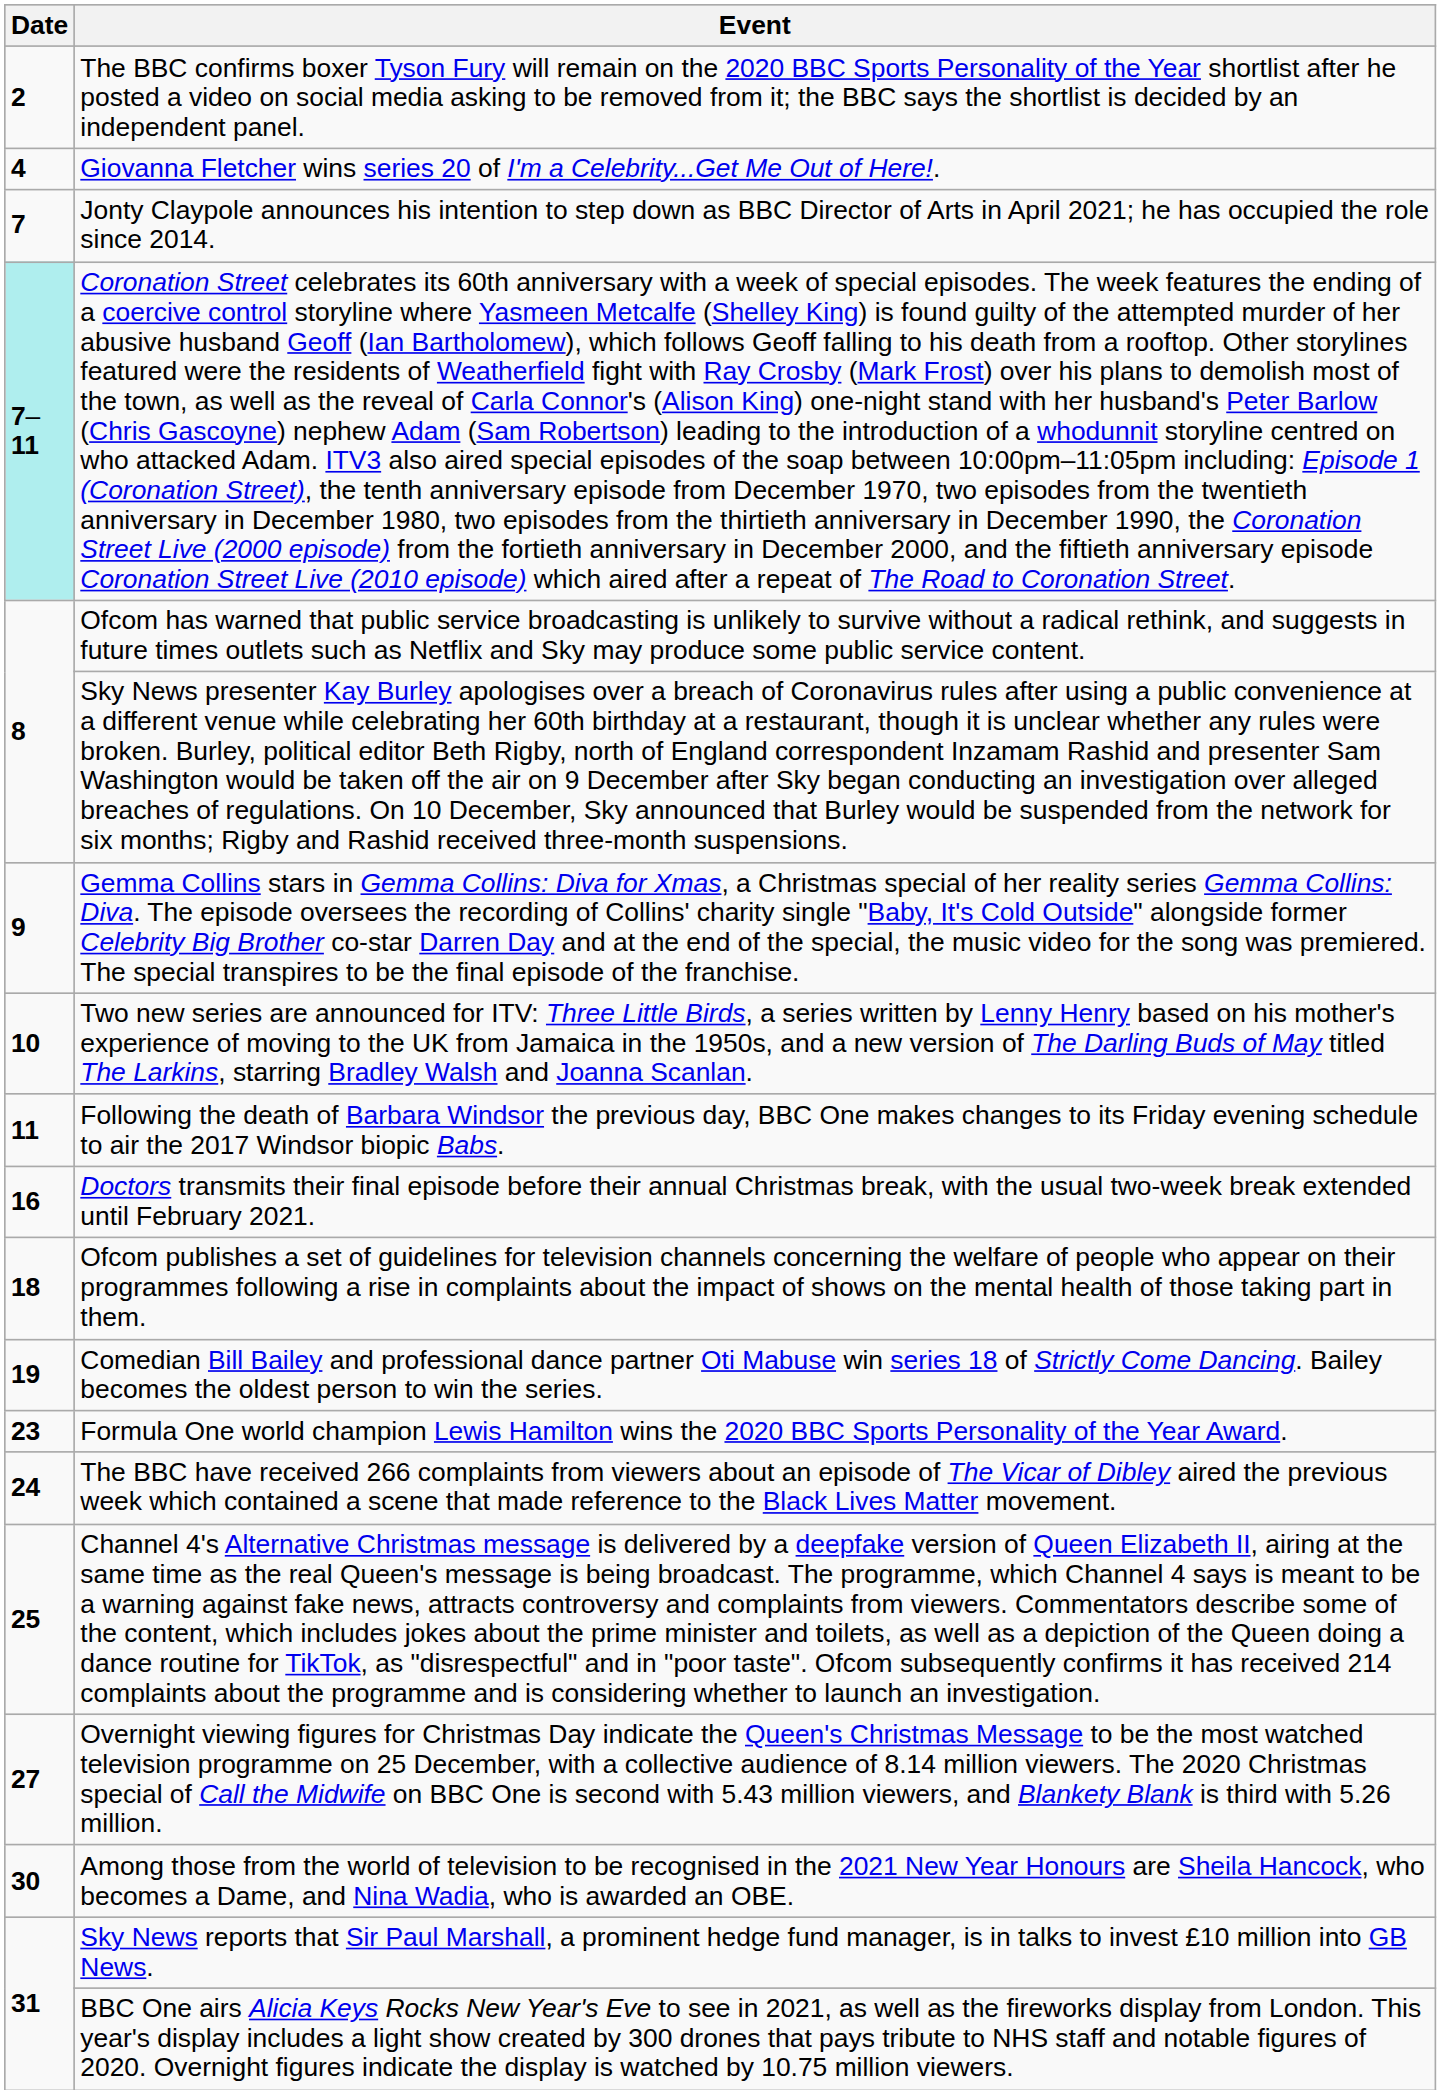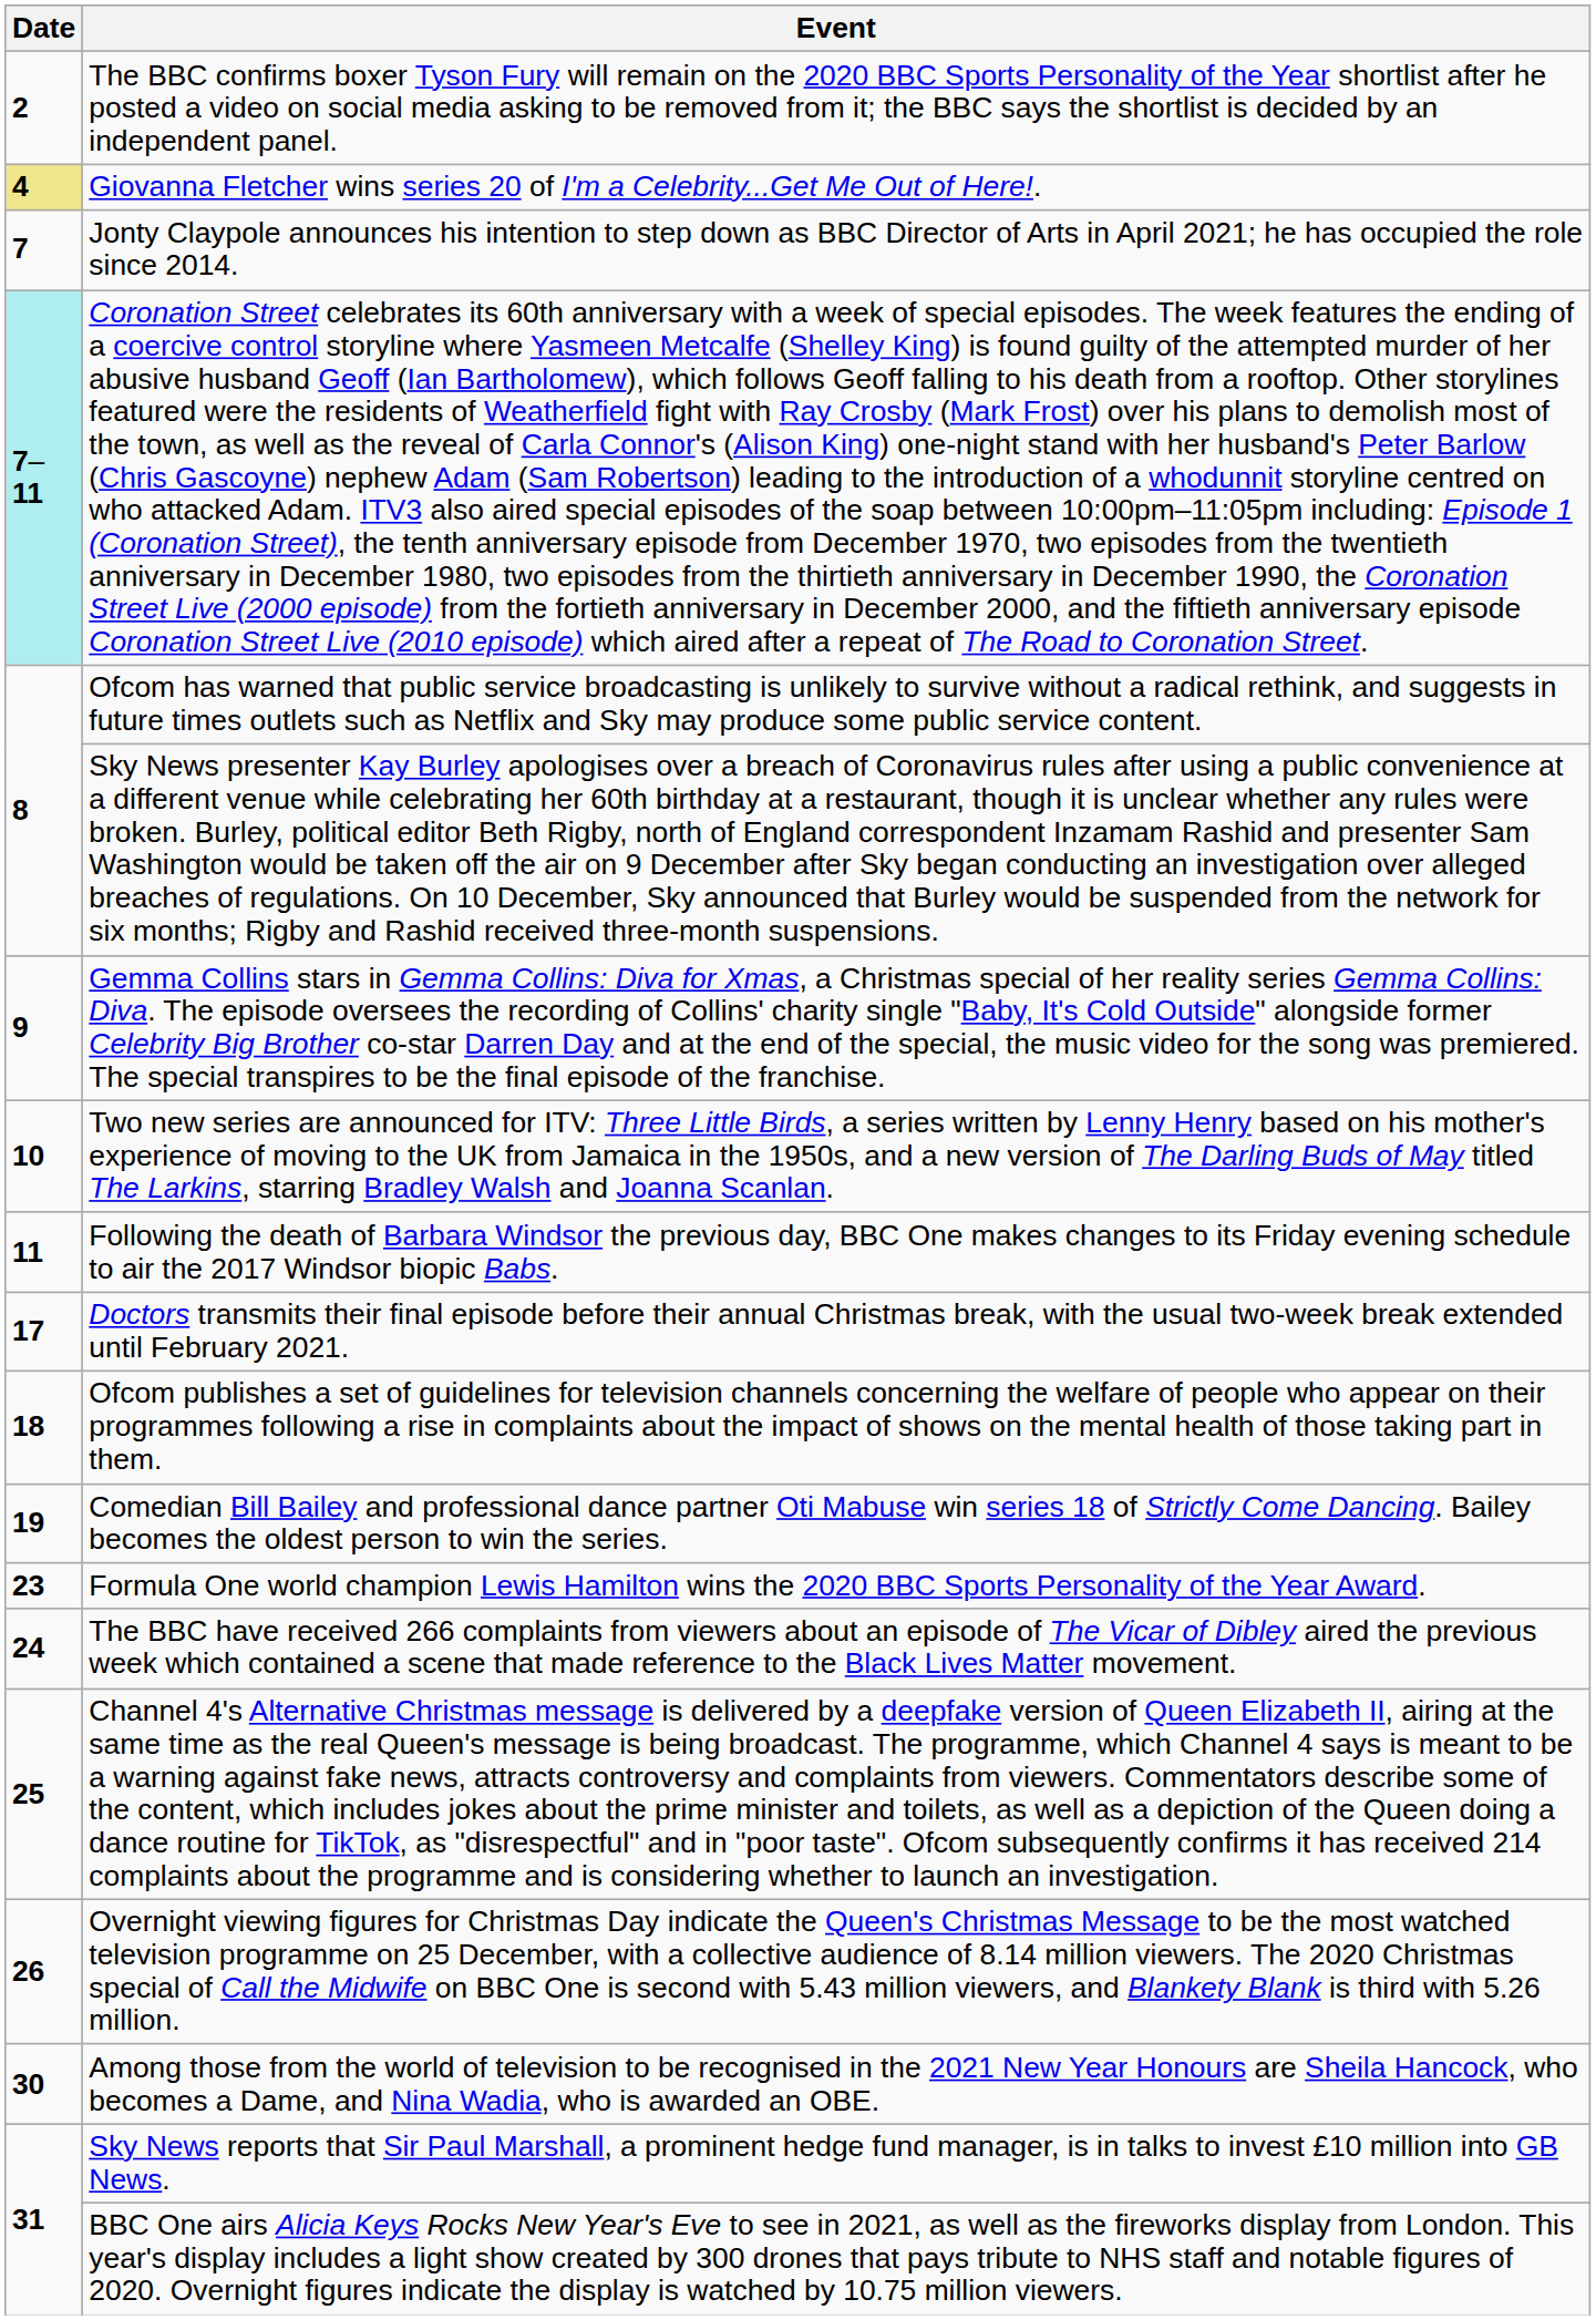row 3 | Date: no background -> khaki background
row 11 | Date: 16 -> 17
row 17 | Date: 27 -> 26
